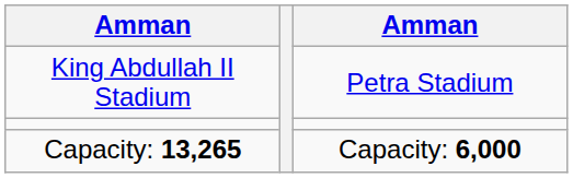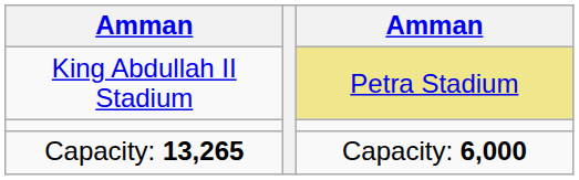King Abdullah II Stadium | column 3: no background -> khaki background
